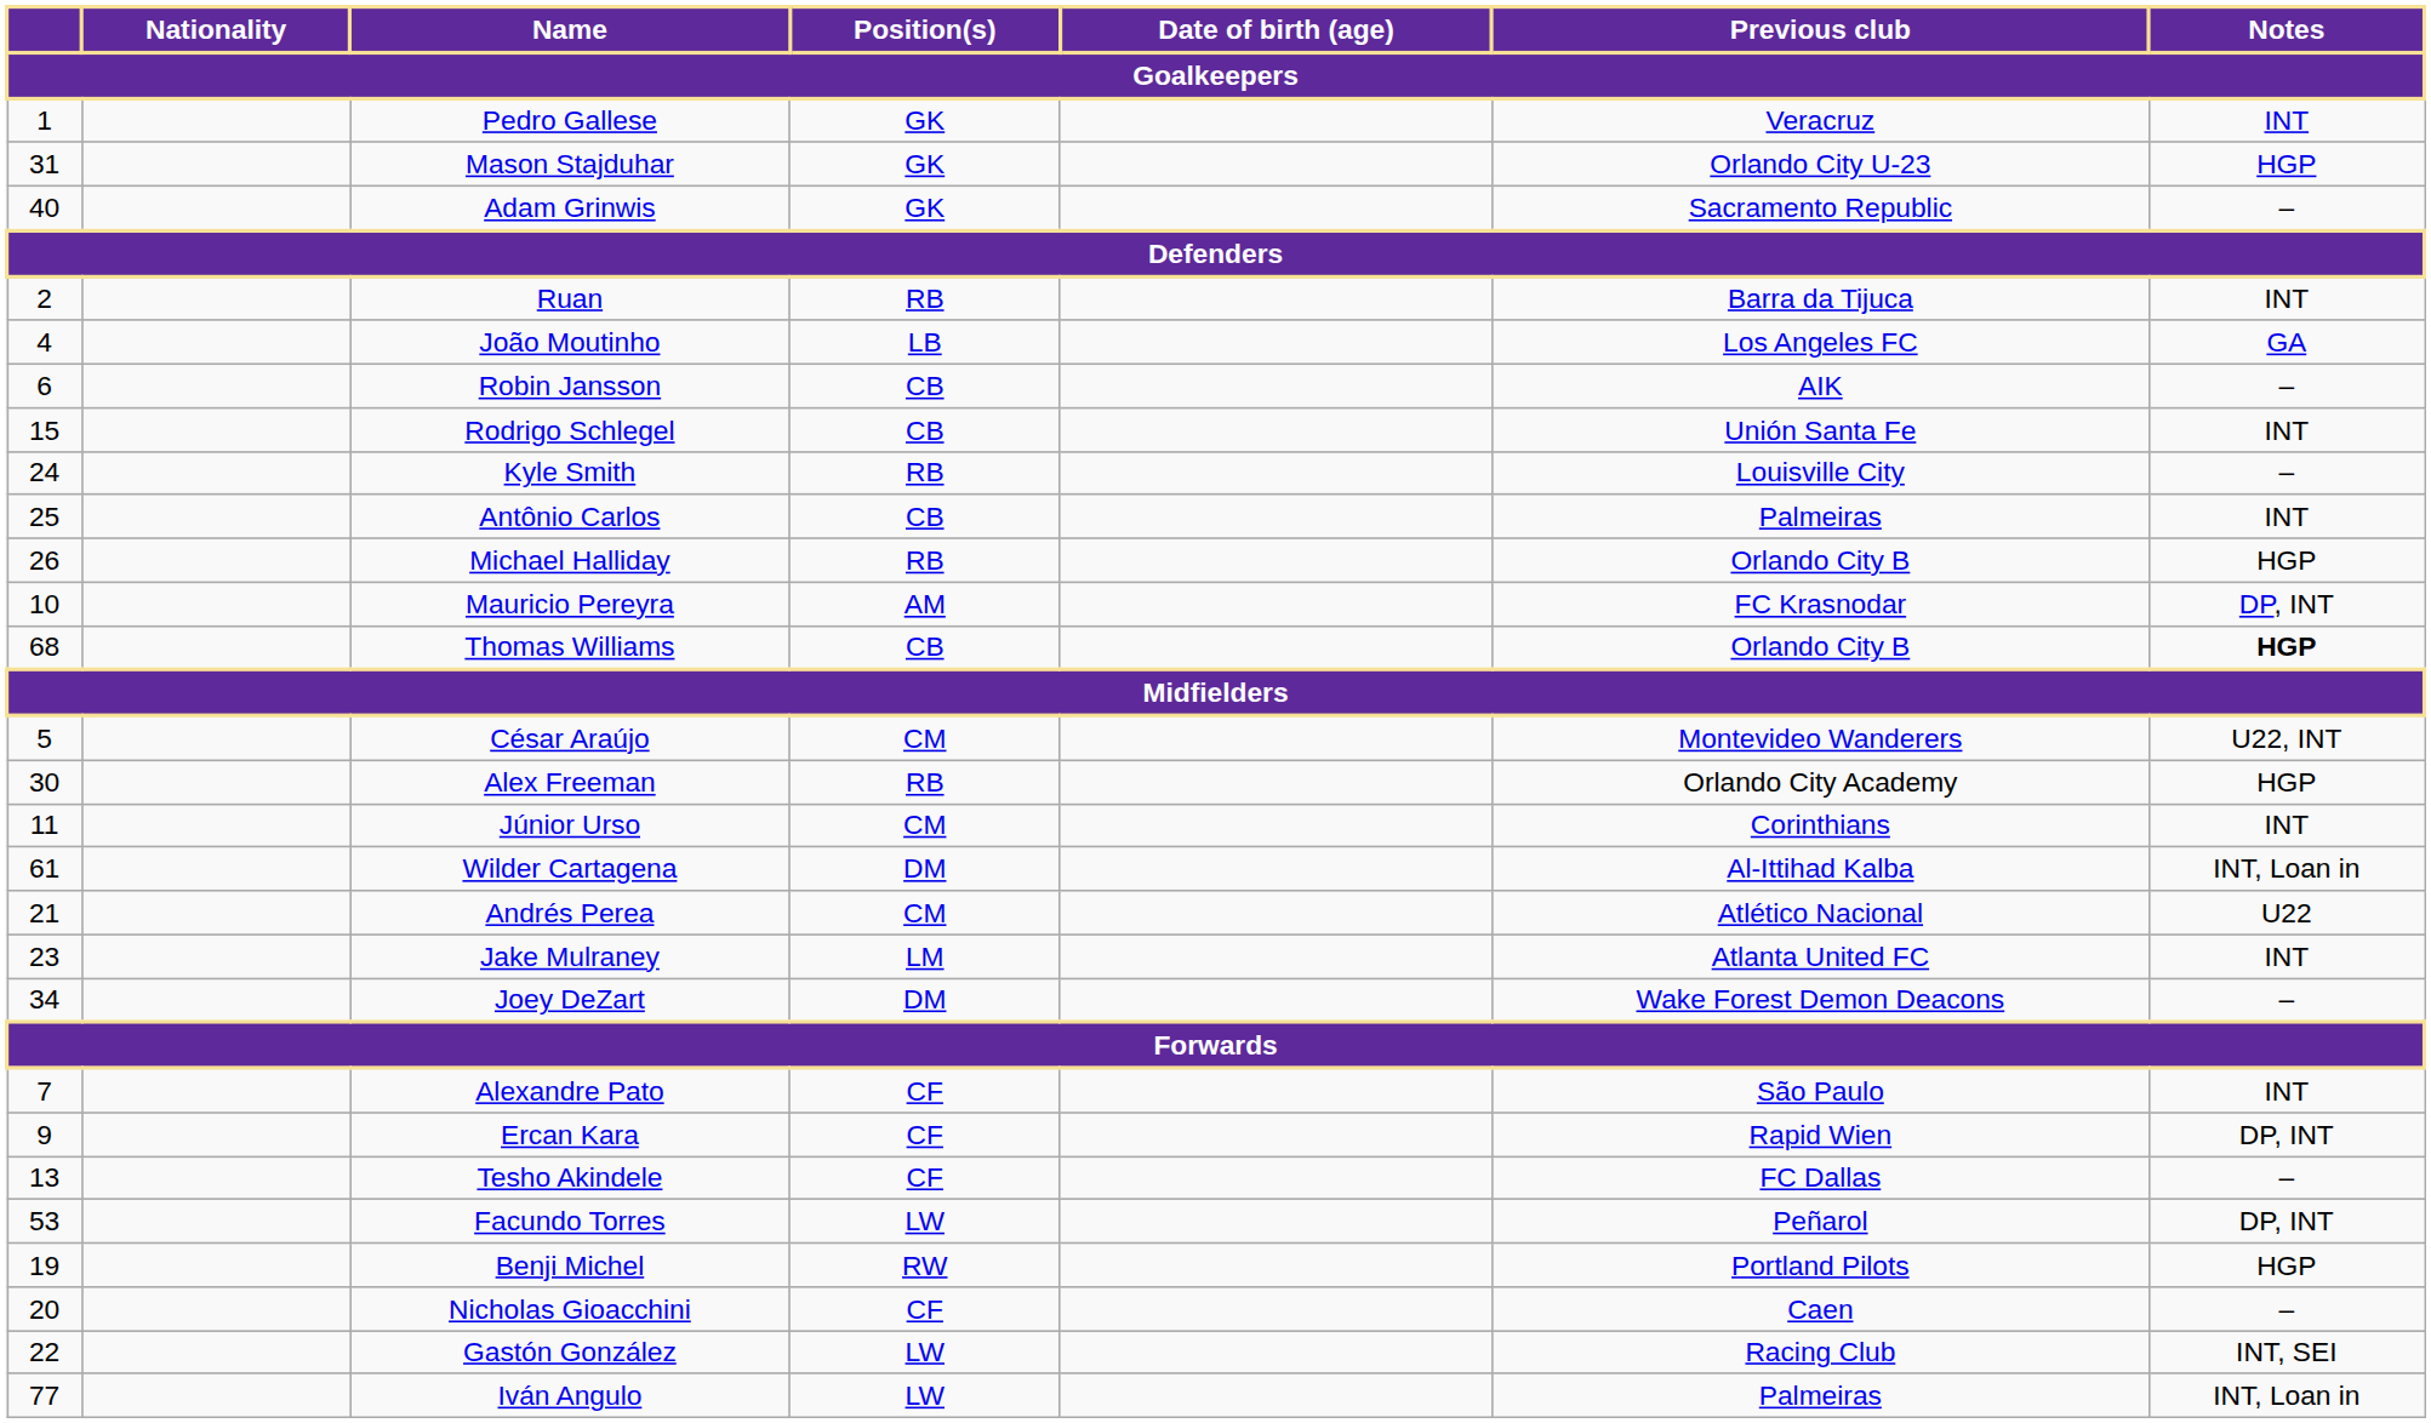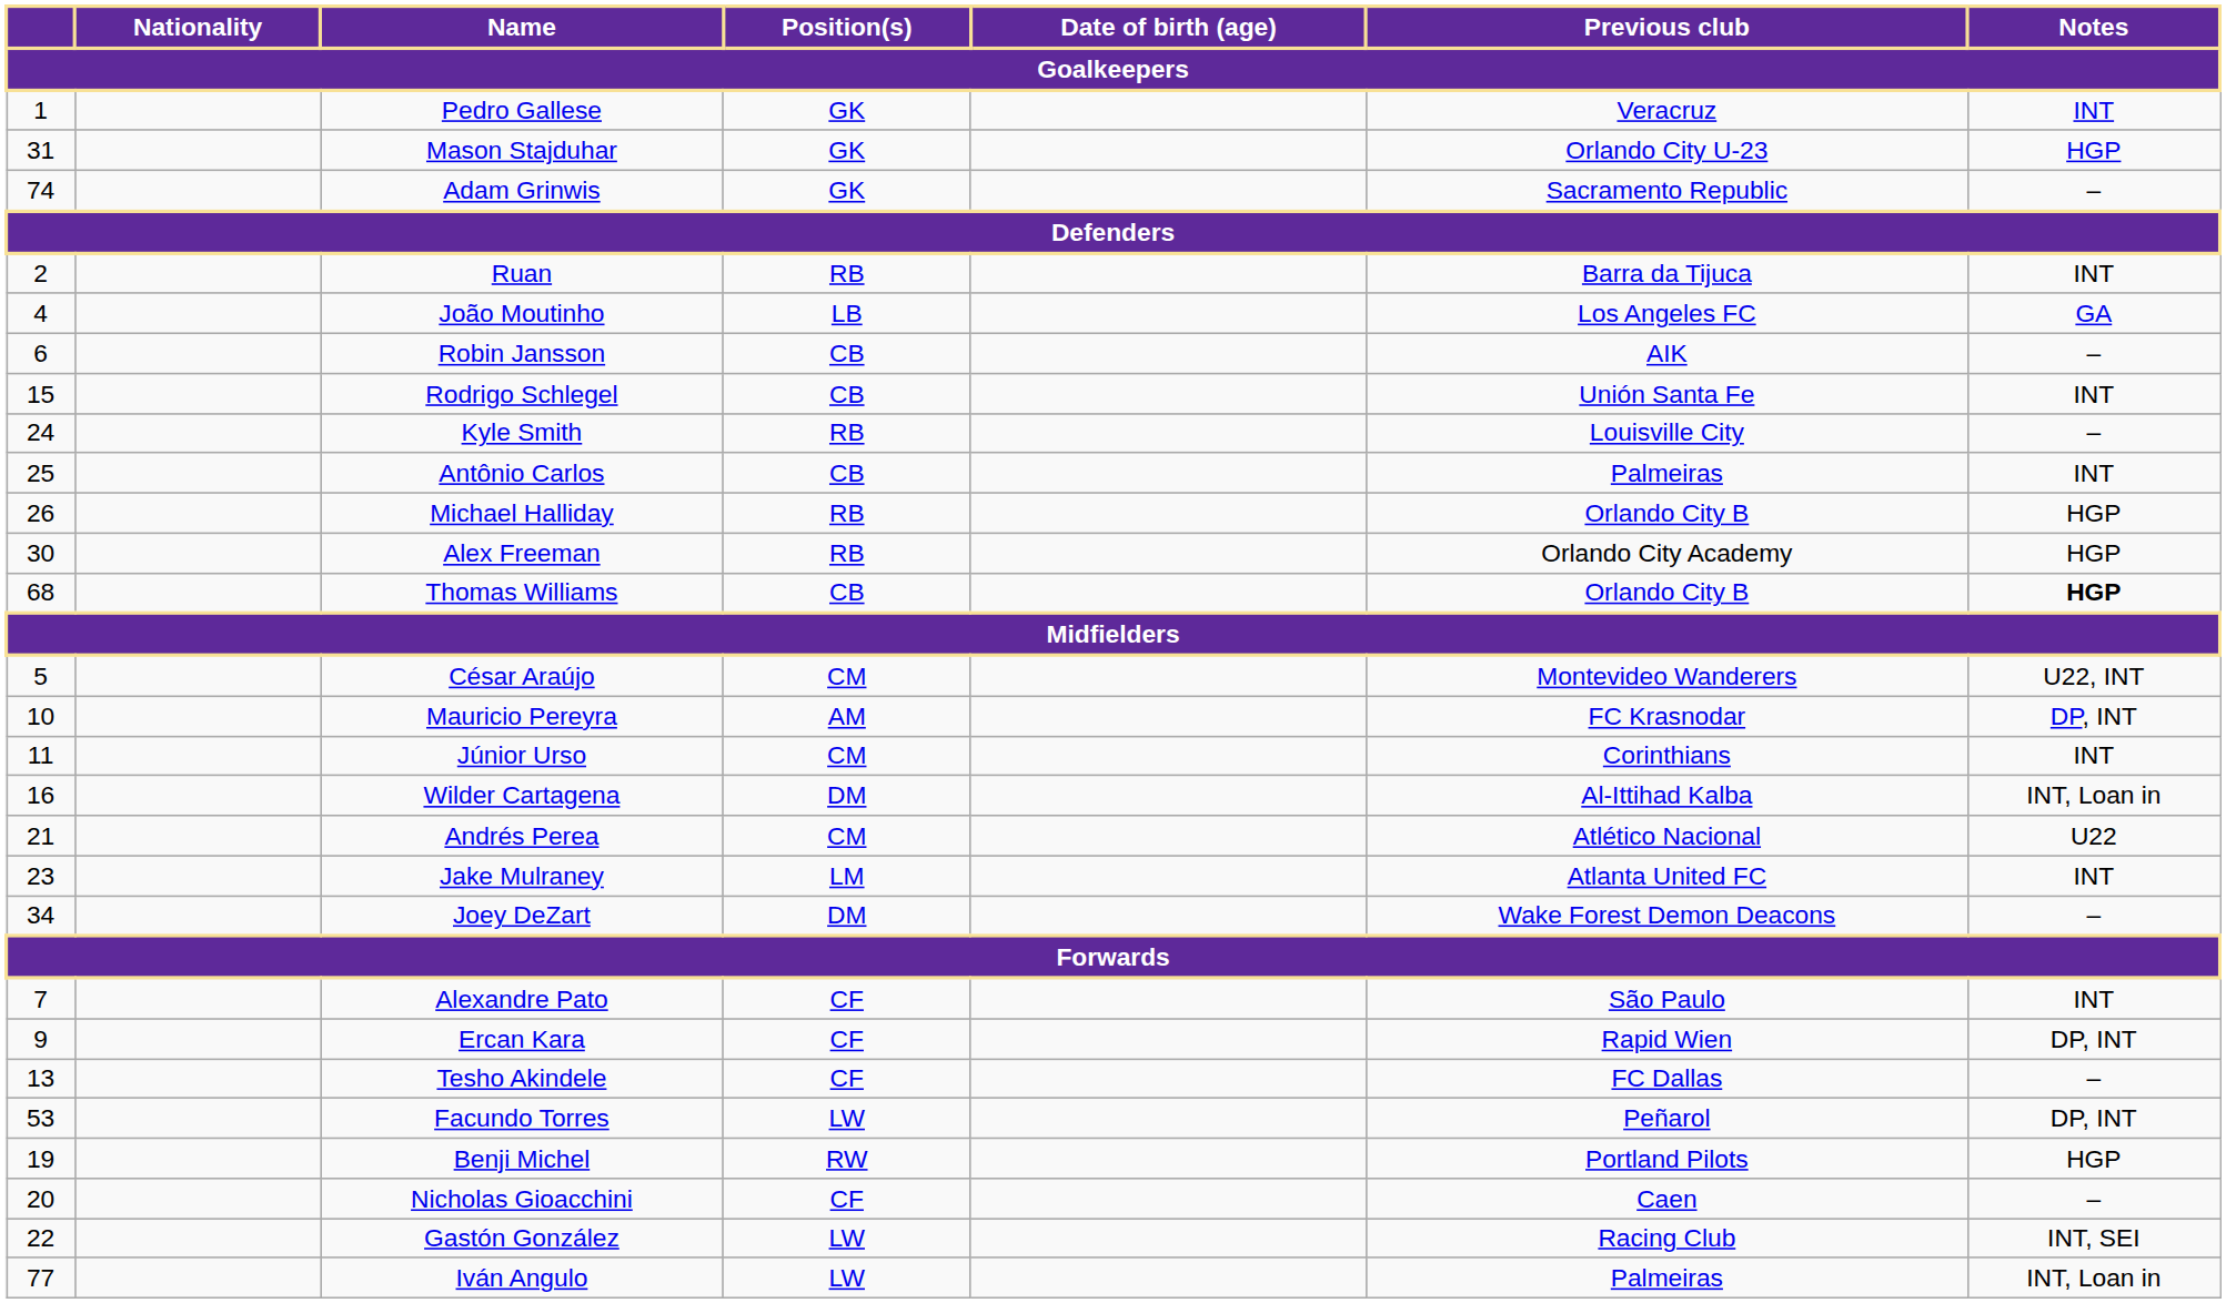Adam Grinwis | column 1: 40 -> 74
rows swapped: Alex Freeman <-> Mauricio Pereyra
Wilder Cartagena | column 1: 61 -> 16
